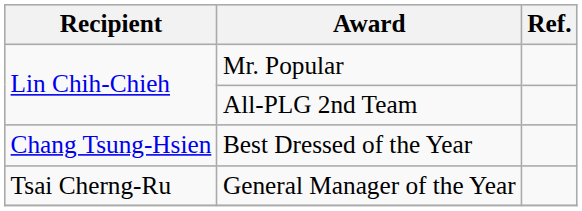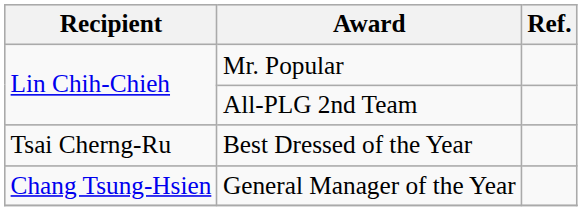Best Dressed of the Year | Recipient: Chang Tsung-Hsien -> Tsai Cherng-Ru
General Manager of the Year | Recipient: Tsai Cherng-Ru -> Chang Tsung-Hsien
